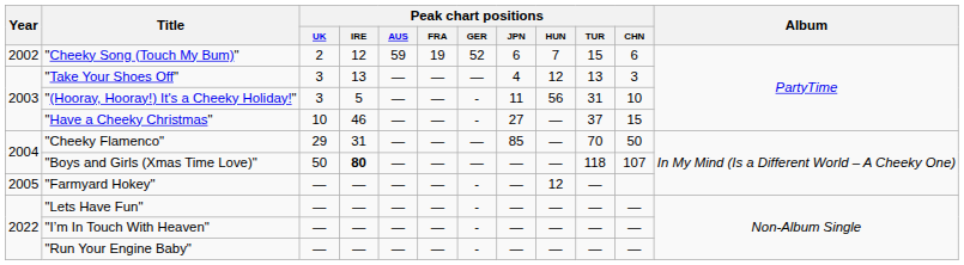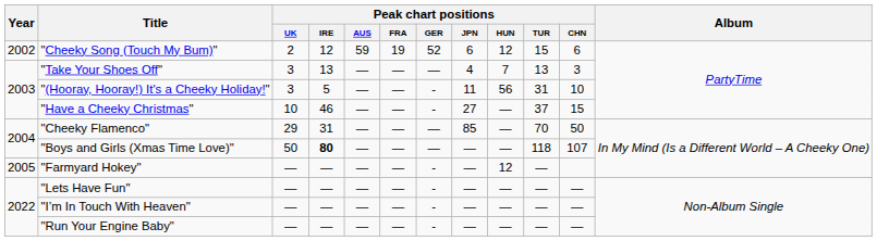"Cheeky Song (Touch My Bum)" | Peak chart positions / HUN: 7 -> 12
"Take Your Shoes Off" | Peak chart positions / HUN: 12 -> 7
